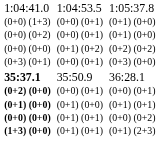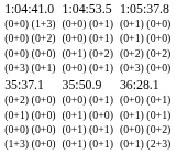row 2 | column 1: bold -> normal
